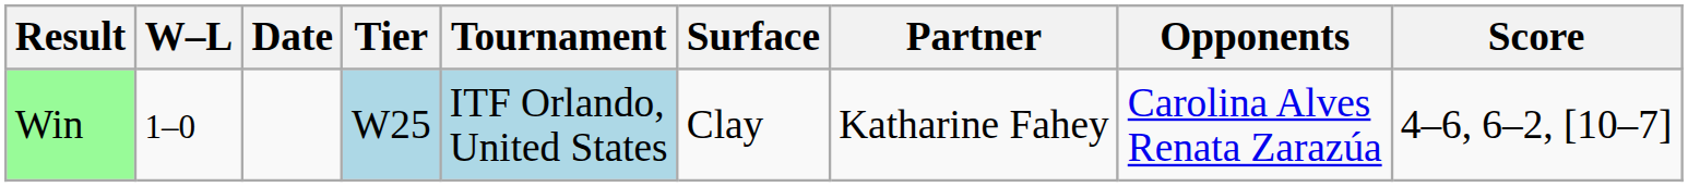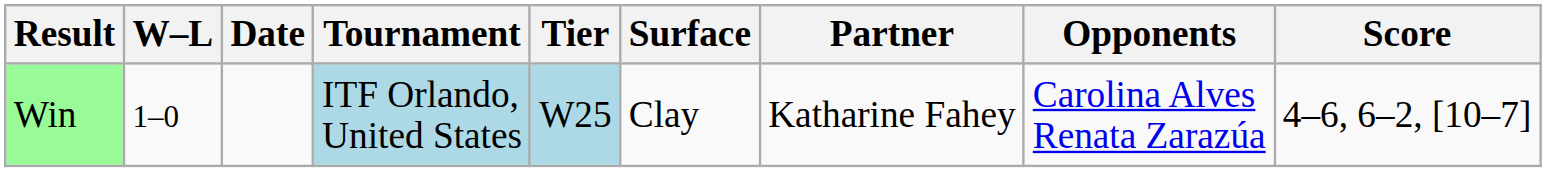columns swapped: Tournament <-> Tier
